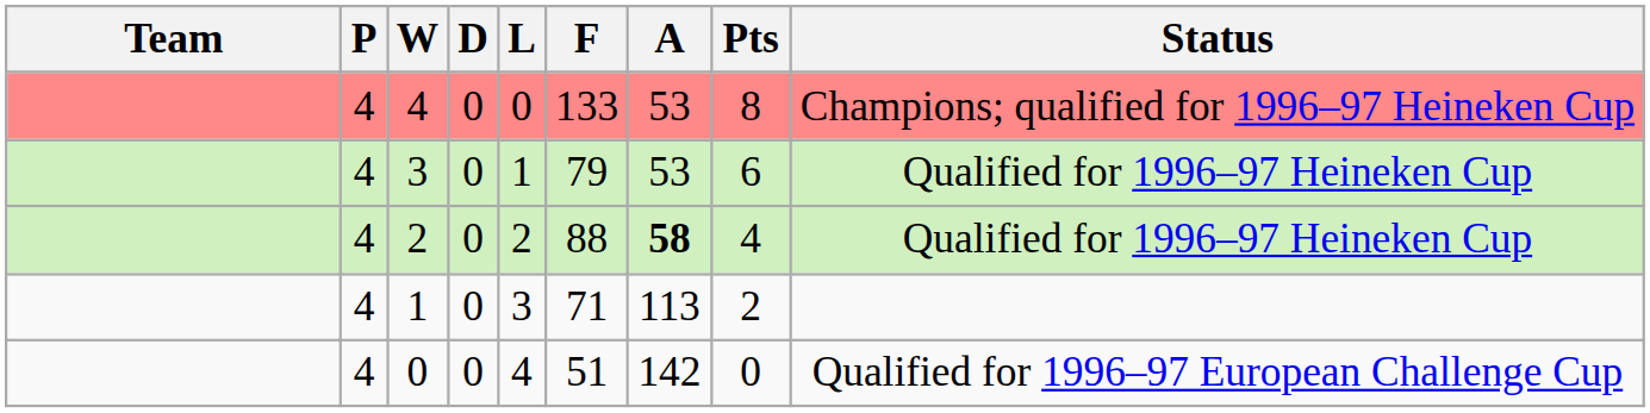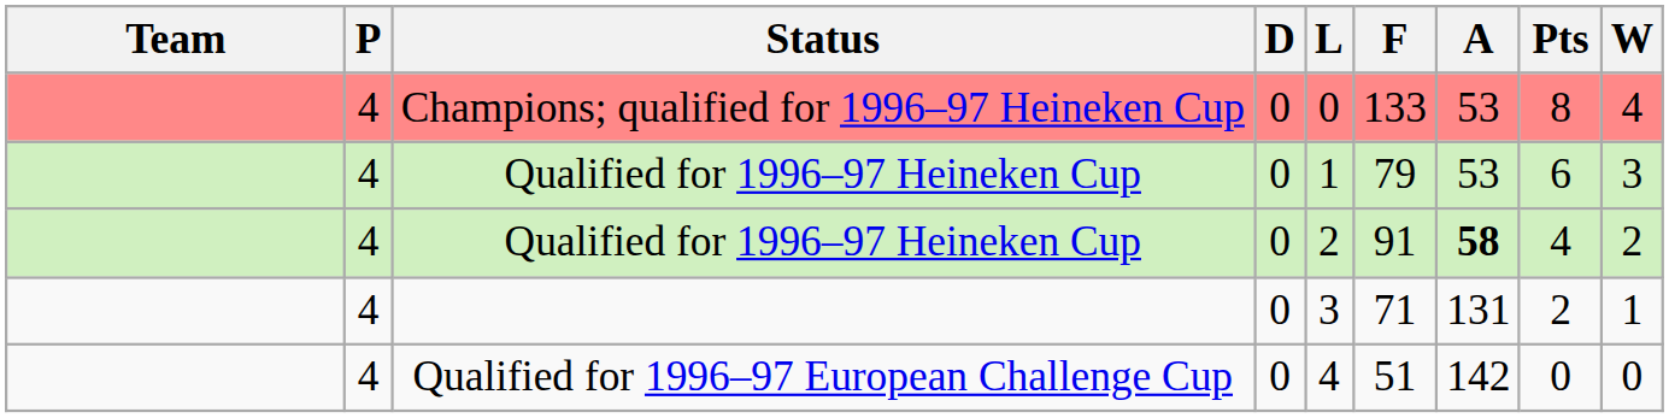columns swapped: W <-> Status
row 4 | F: 88 -> 91
row 5 | A: 113 -> 131
